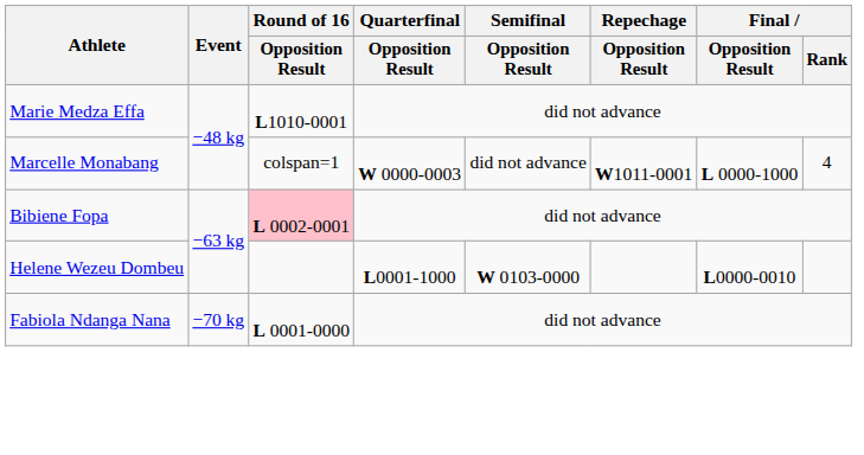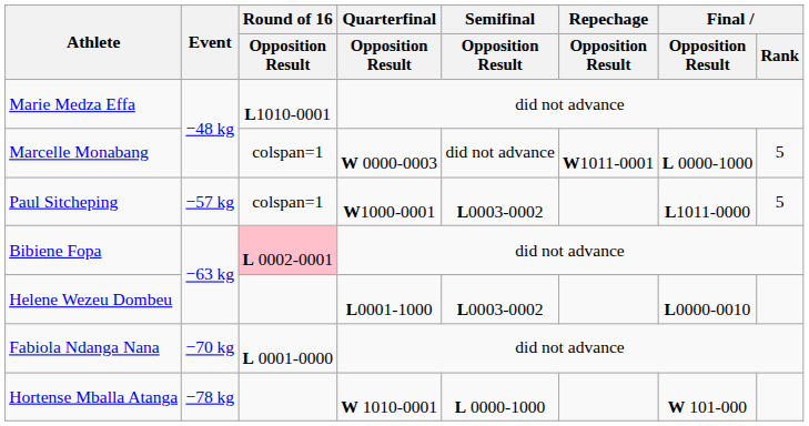Marcelle Monabang | Final / Rank: 4 -> 5
+ row: Paul Sitcheping | −57 kg | colspan=1 | W1000-0001 | L0003-0002 | L1011-0000 | 5
Helene Wezeu Dombeu | Semifinal / Opposition Result: W 0103-0000 -> L0003-0002
+ row: Hortense Mballa Atanga | −78 kg | W 1010-0001 | L 0000-1000 | W 101-000
